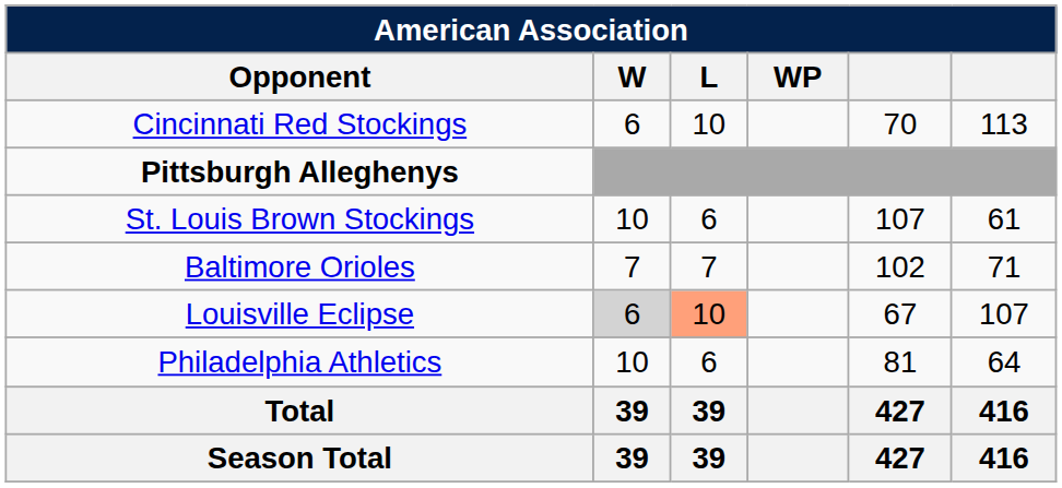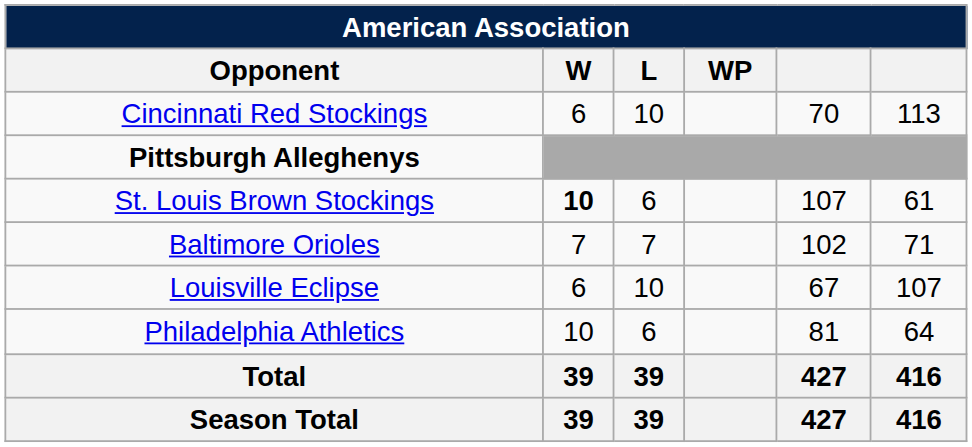St. Louis Brown Stockings | W: normal -> bold
Louisville Eclipse | W: lightgrey background -> no background
Louisville Eclipse | L: lightsalmon background -> no background
